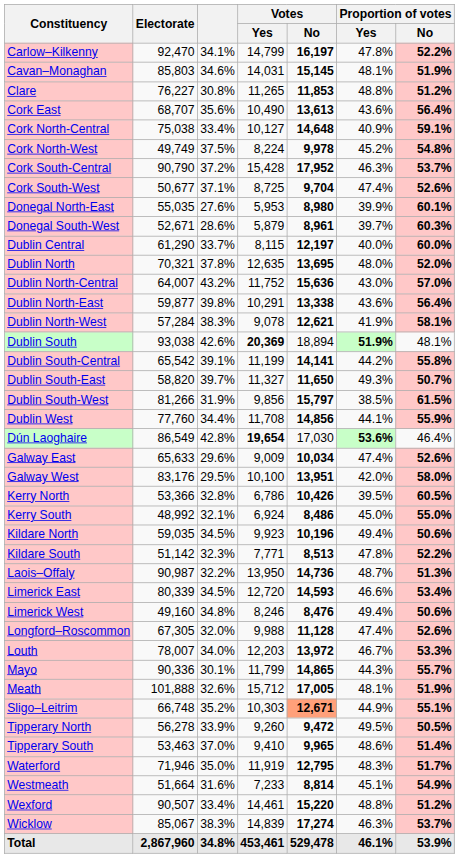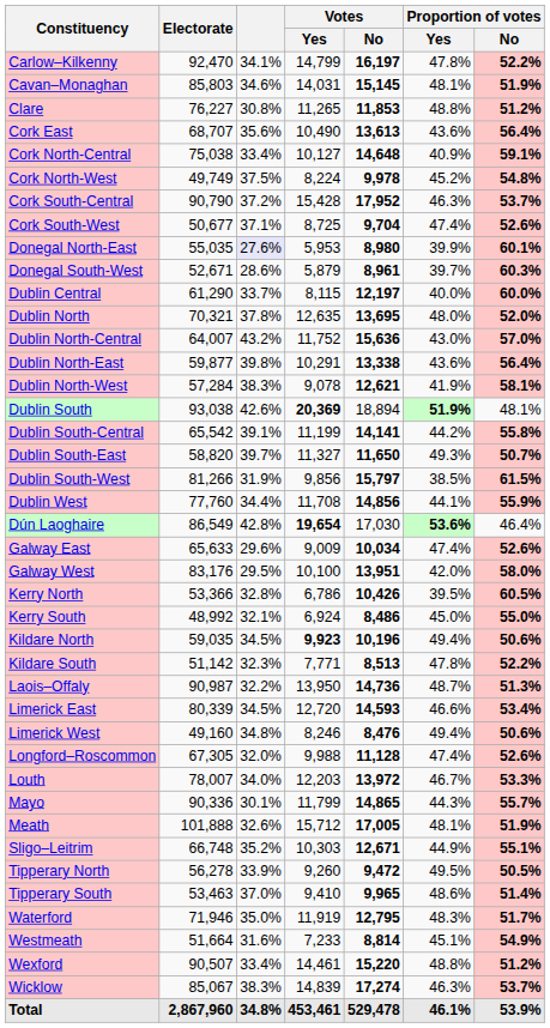Donegal North-East | column 3: no background -> lavender background
Kildare North | Votes / Yes: normal -> bold
Sligo–Leitrim | Votes / No: lightsalmon background -> no background
